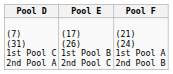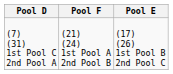columns swapped: Pool E <-> Pool F
